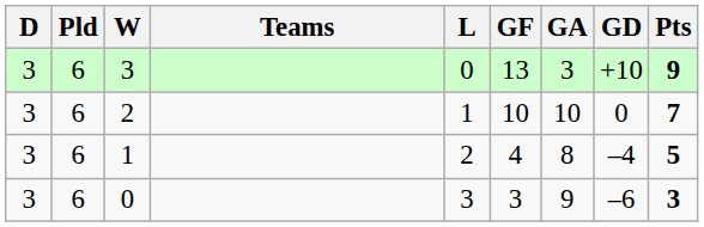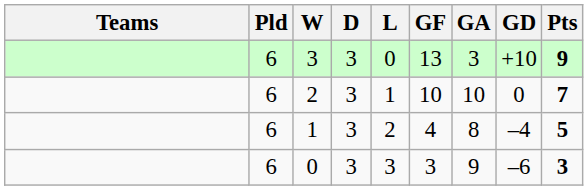columns swapped: Teams <-> D
